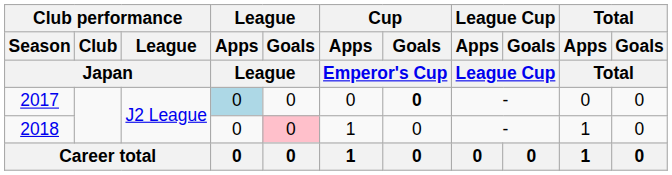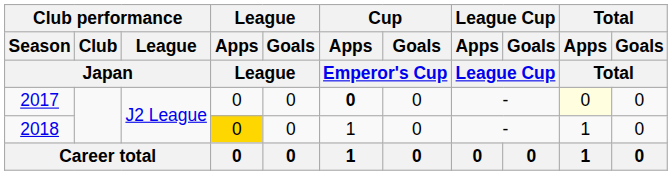2017 | League / Apps / League: lightblue background -> no background
2017 | Cup / Apps / Emperor's Cup: normal -> bold
2017 | Cup / Goals / Emperor's Cup: bold -> normal
2017 | Total / Apps / Total: no background -> lightyellow background
2018 | League / Apps / League: no background -> gold background
2018 | League / Goals / League: pink background -> no background
